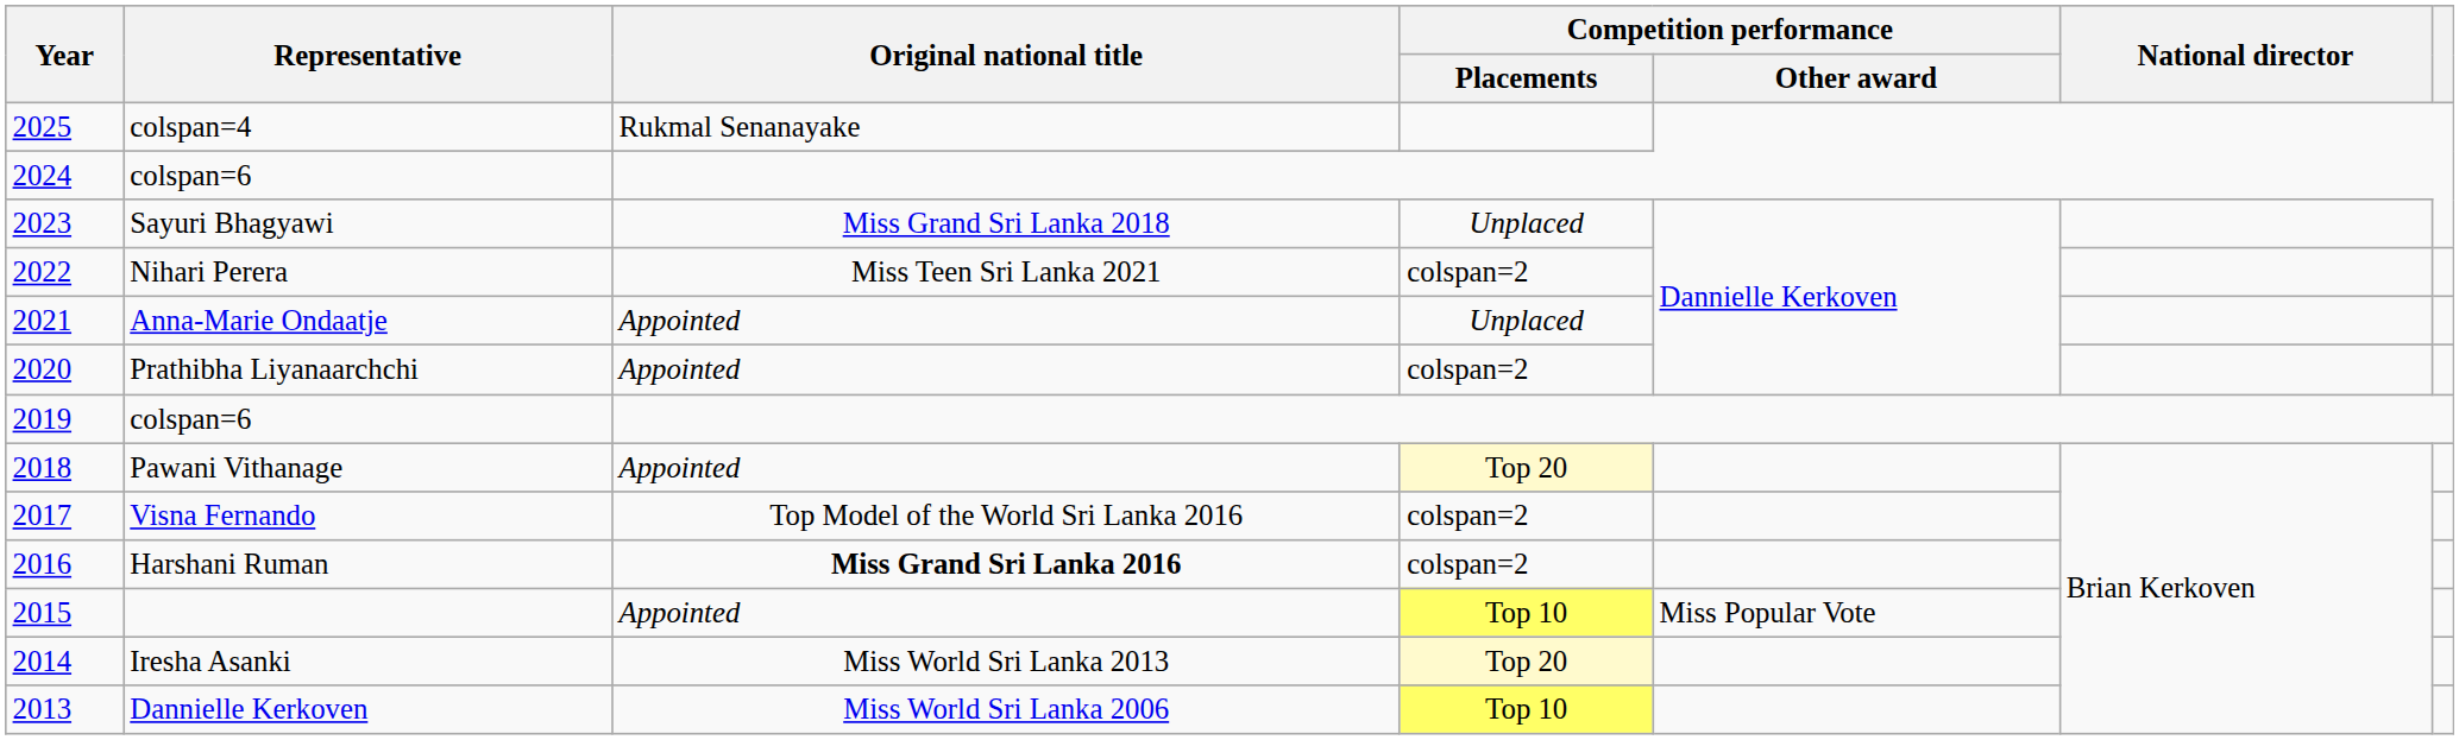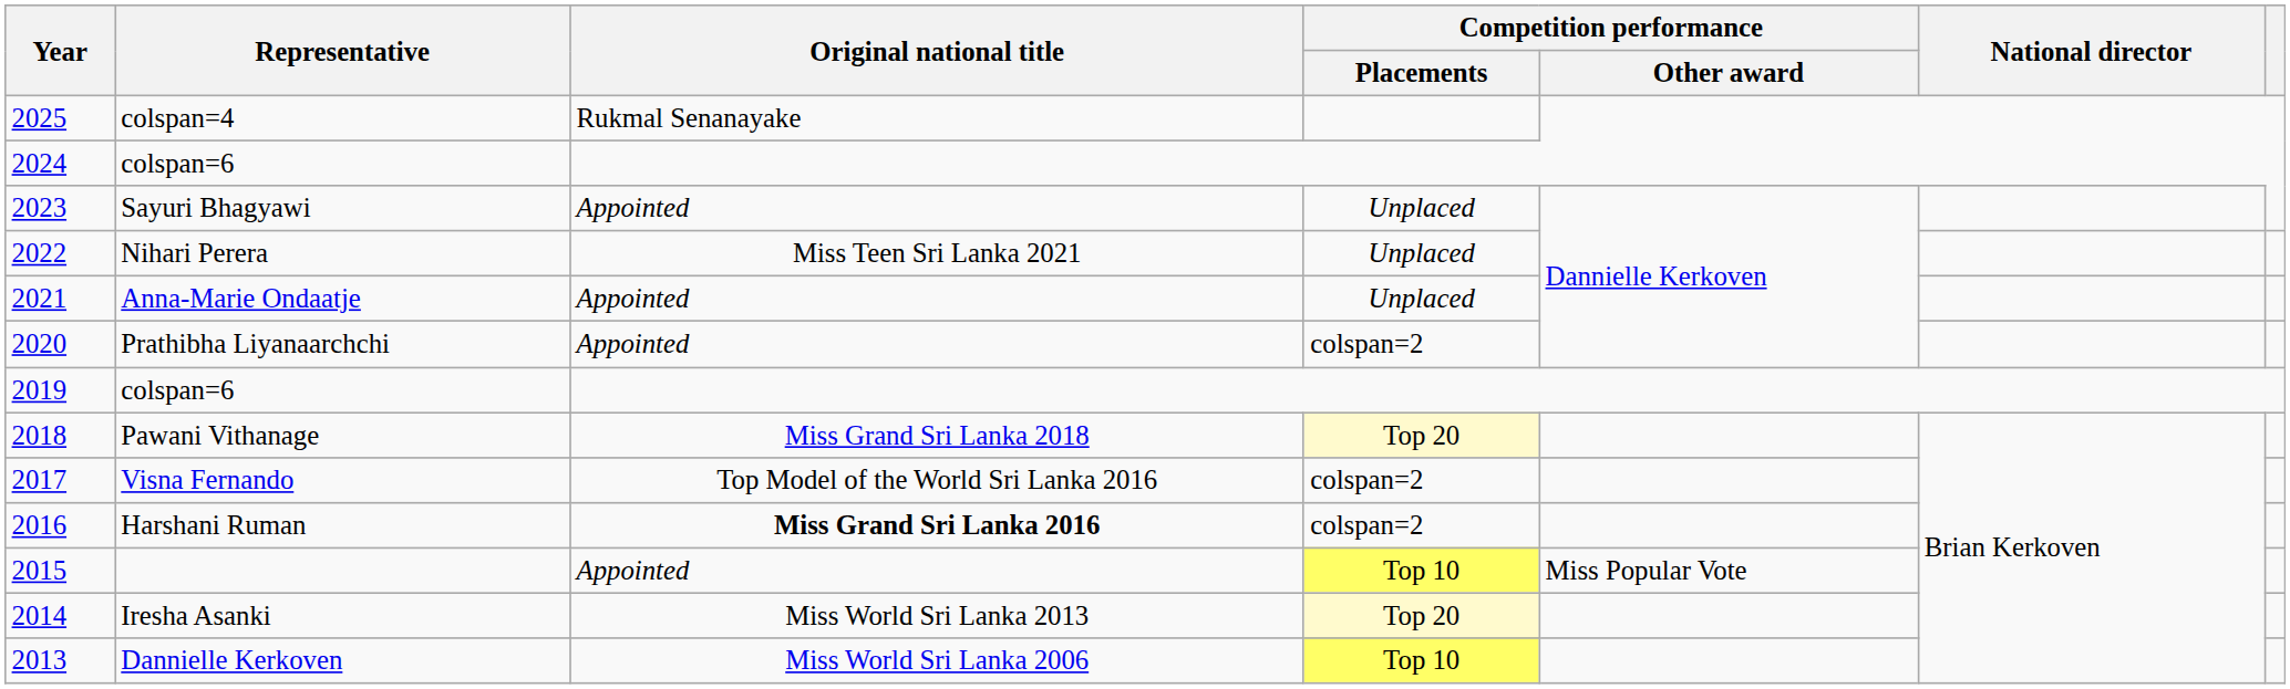Sayuri Bhagyawi | Original national title: Miss Grand Sri Lanka 2018 -> Appointed
Nihari Perera | Competition performance / Placements: colspan=2 -> Unplaced
Pawani Vithanage | Original national title: Appointed -> Miss Grand Sri Lanka 2018
